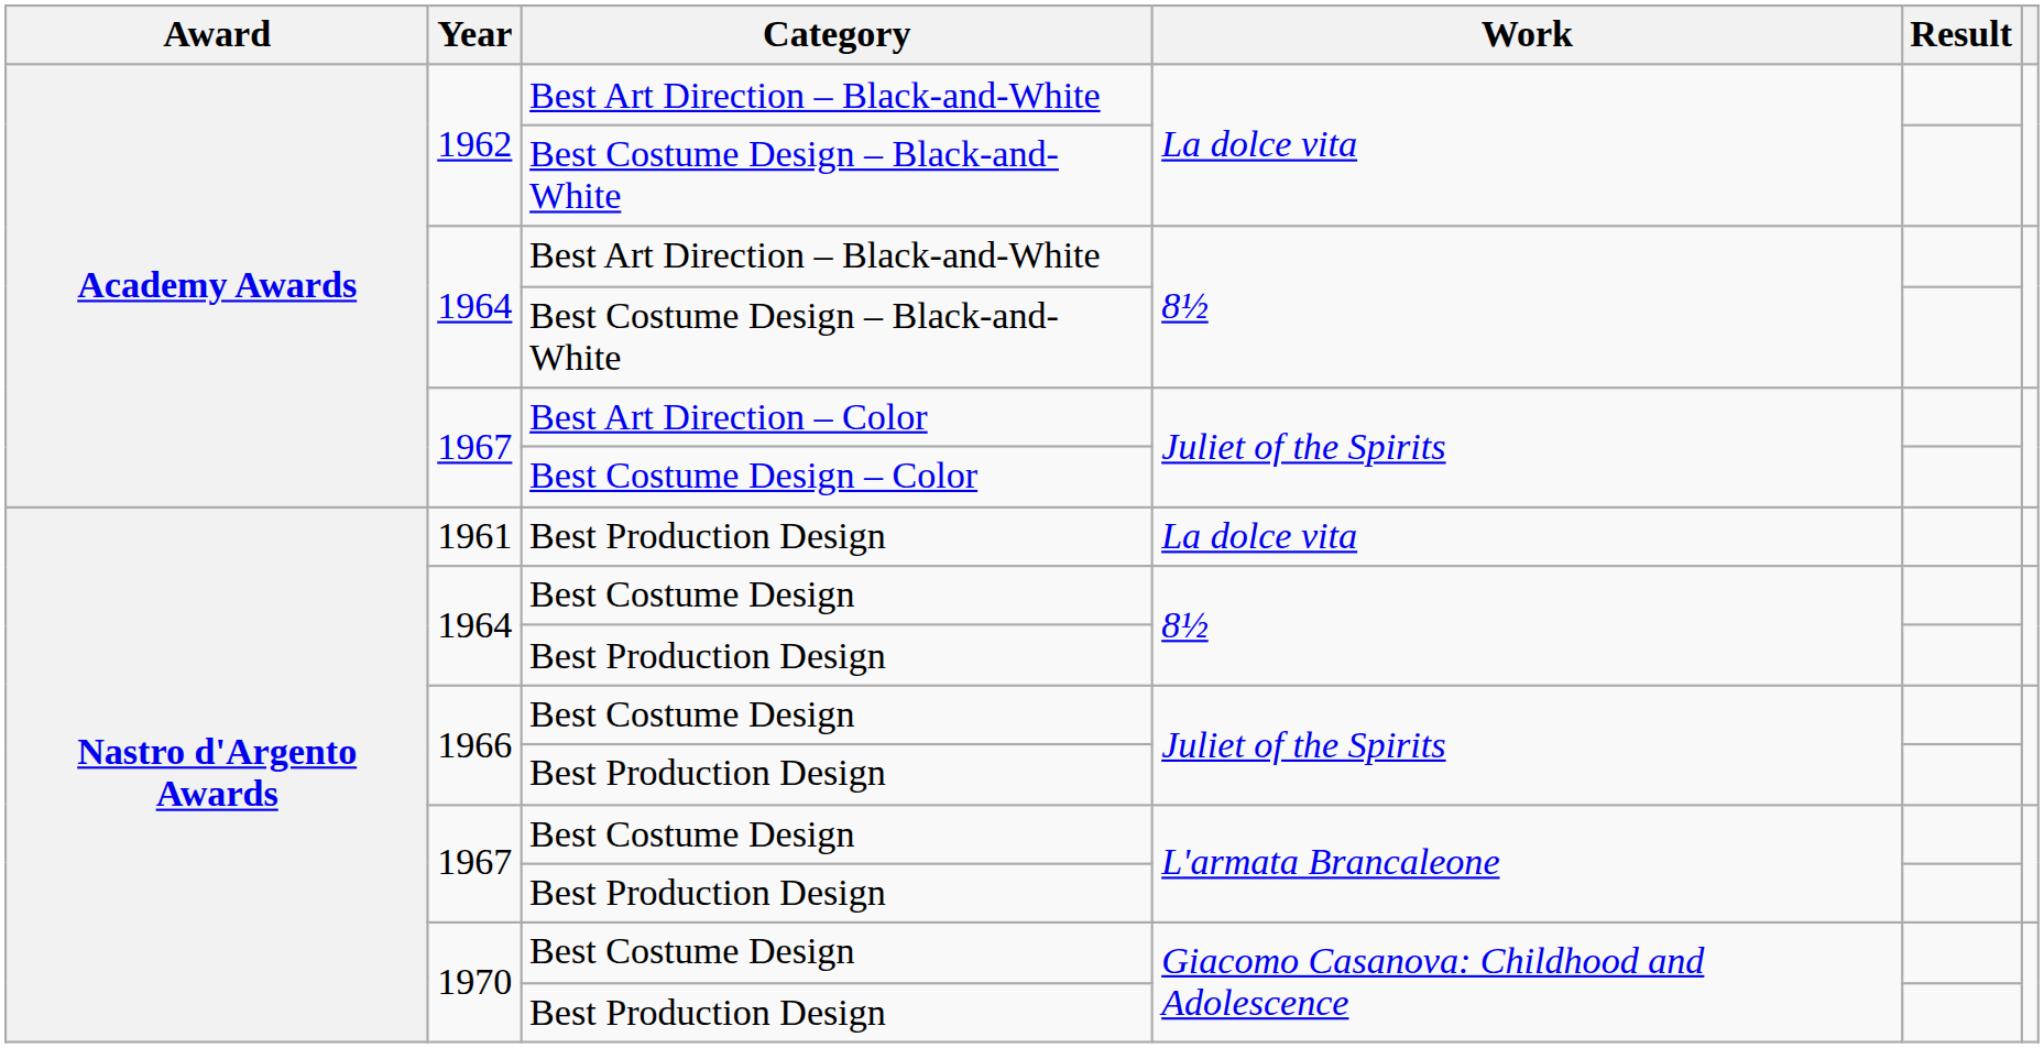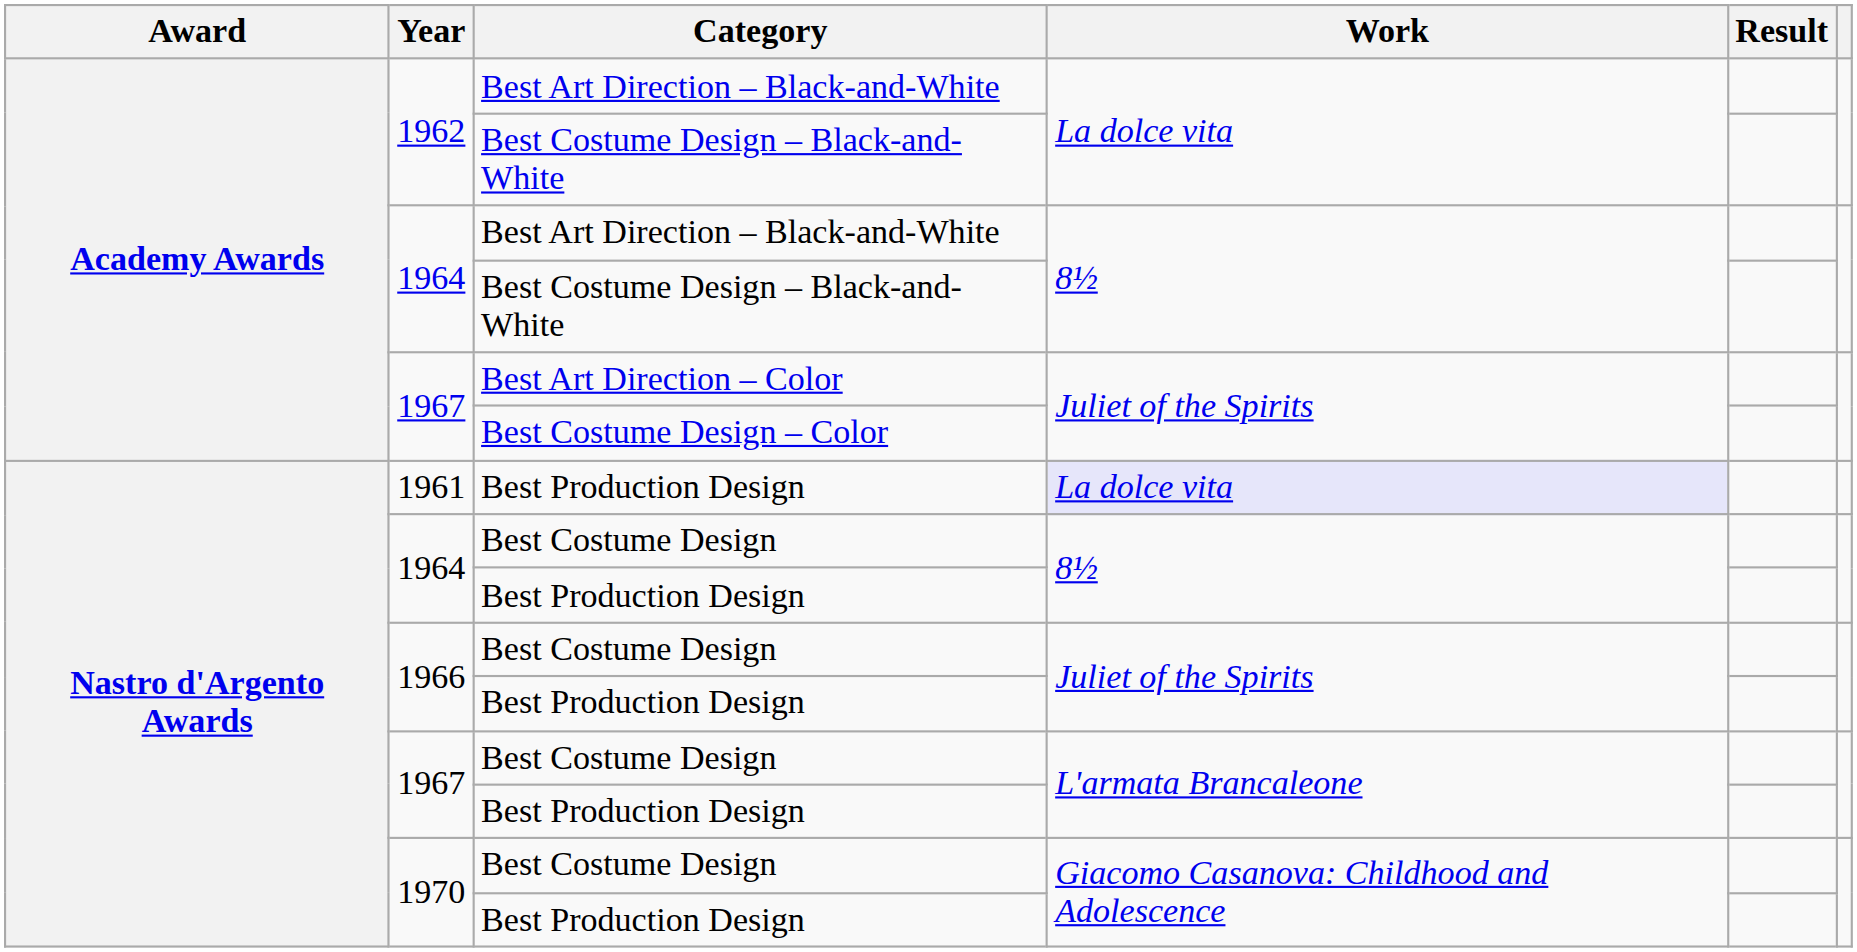1961 | Work: no background -> lavender background
